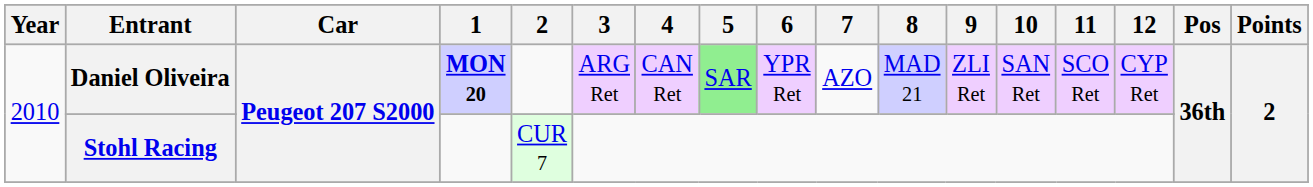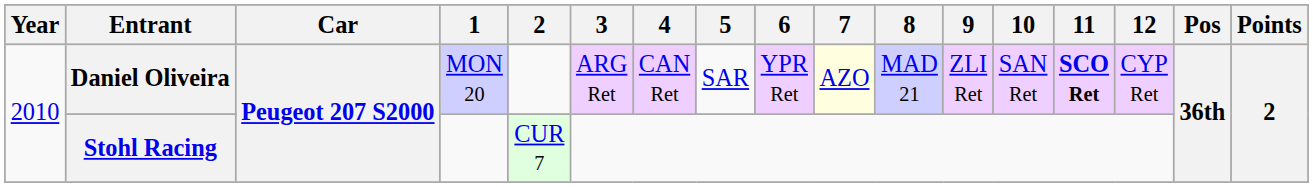Daniel Oliveira | 1: bold -> normal
Daniel Oliveira | 5: lightgreen background -> no background
Daniel Oliveira | 7: no background -> lightyellow background
Daniel Oliveira | 11: normal -> bold
